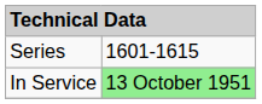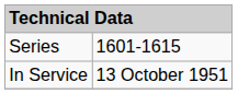In Service | column 2: lightgreen background -> no background
